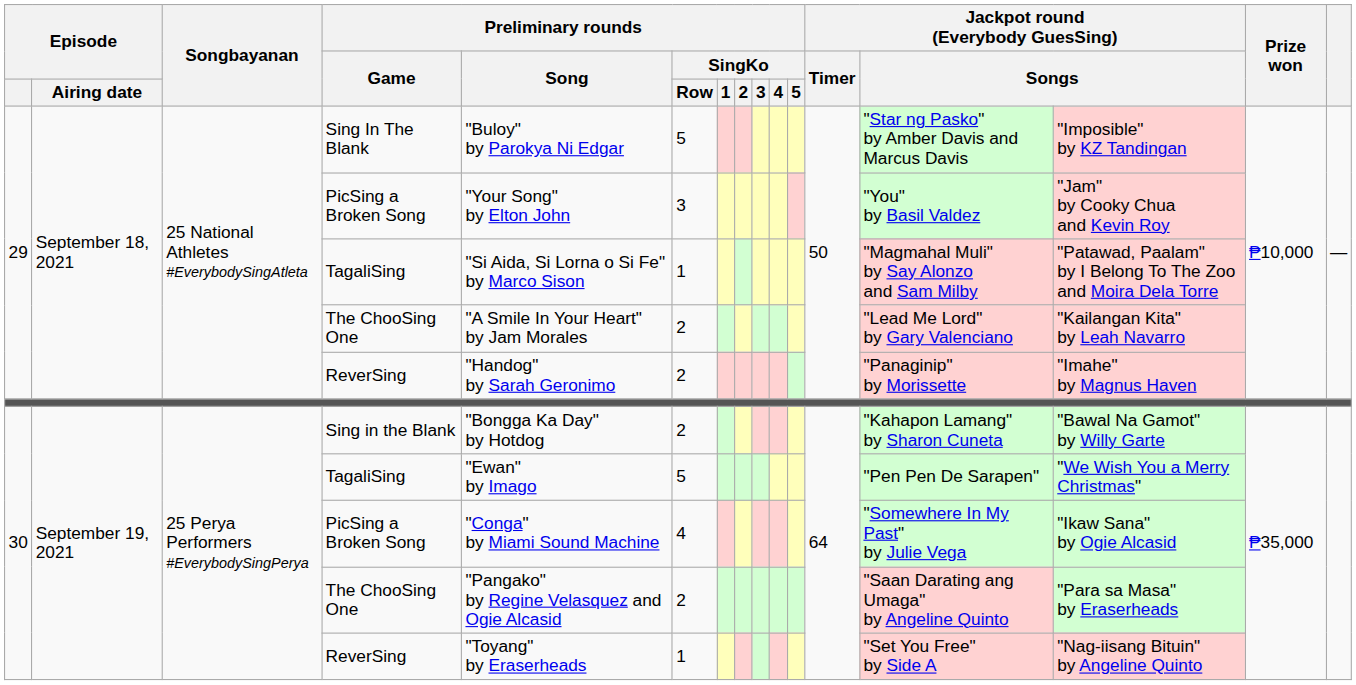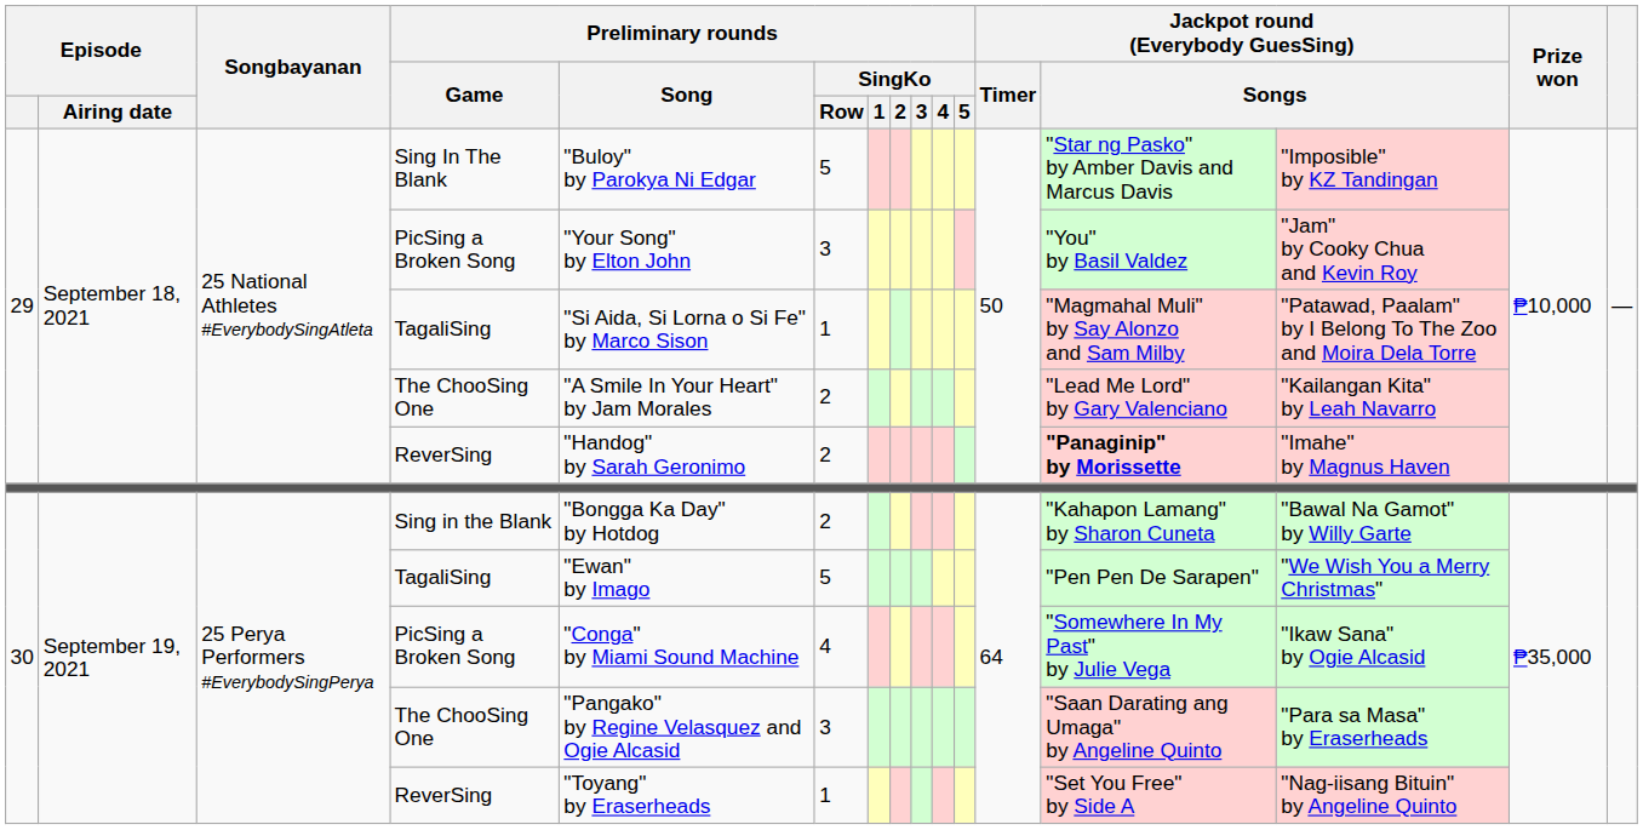29 / ReverSing | column 13: normal -> bold
30 / The ChooSing One | Preliminary rounds / SingKo / Row: 2 -> 3
